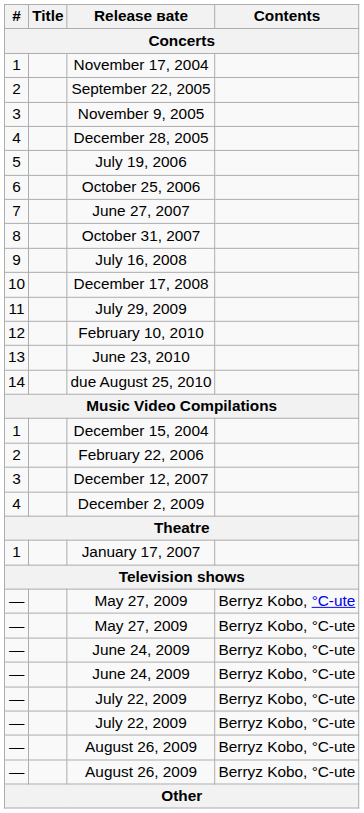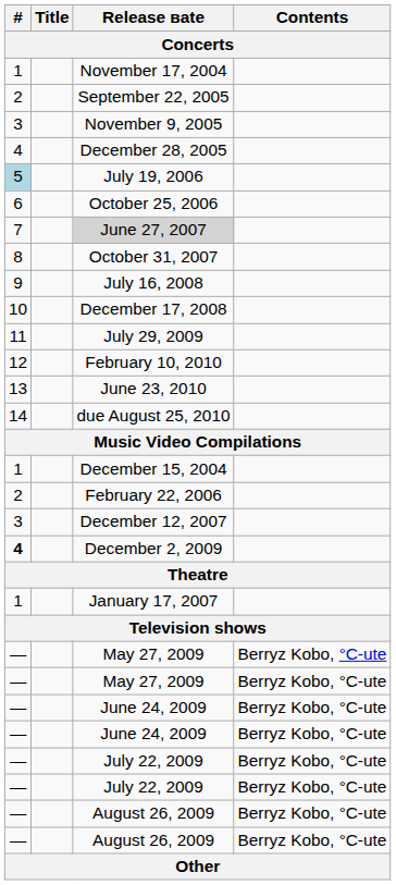July 19, 2006 | #: no background -> lightblue background
June 27, 2007 | Release вate: no background -> lightgrey background
December 2, 2009 | #: normal -> bold
